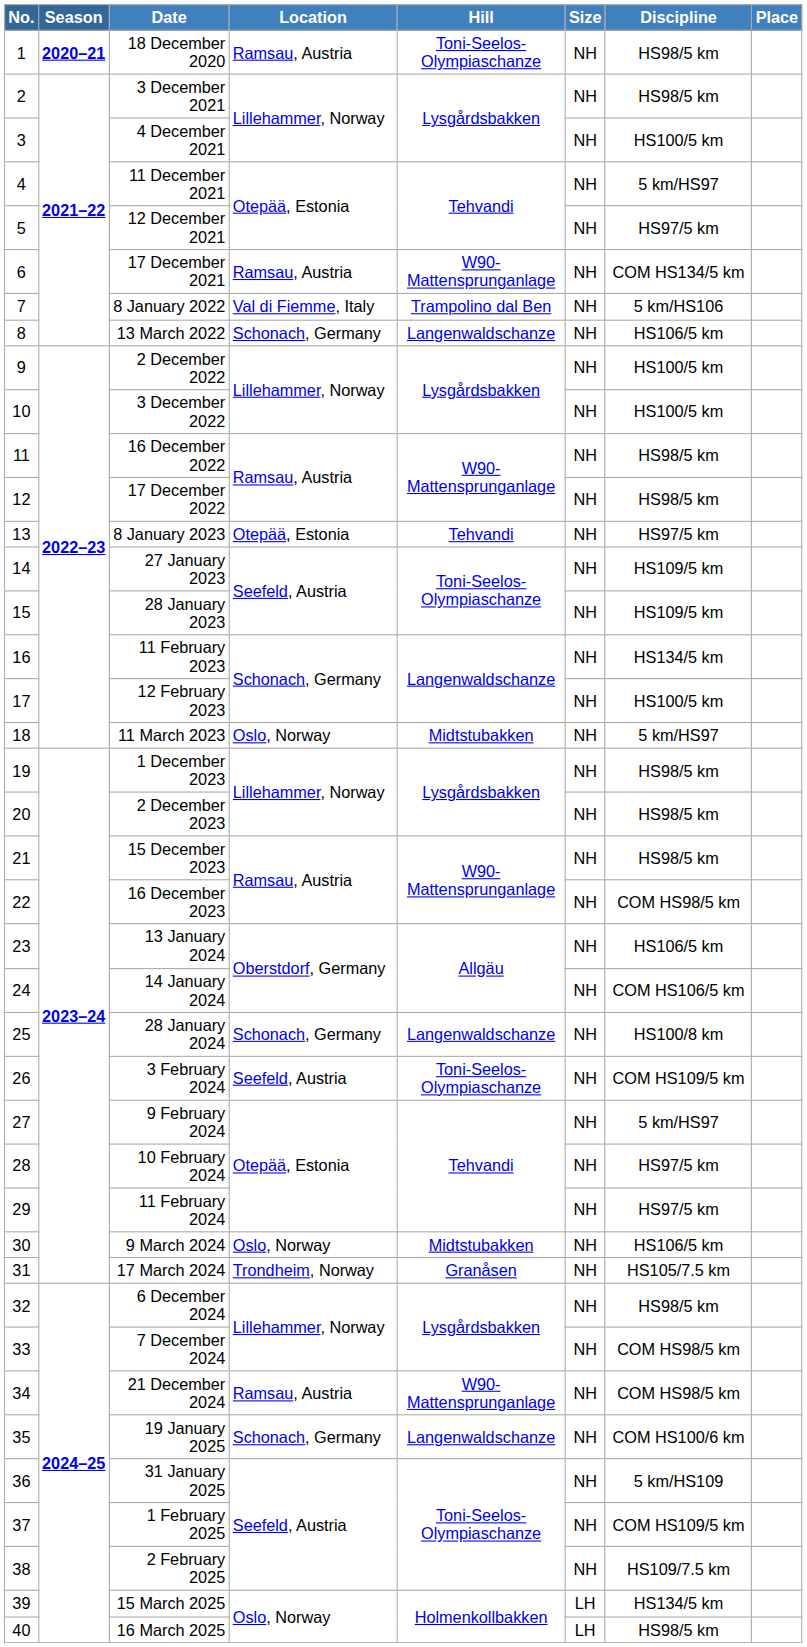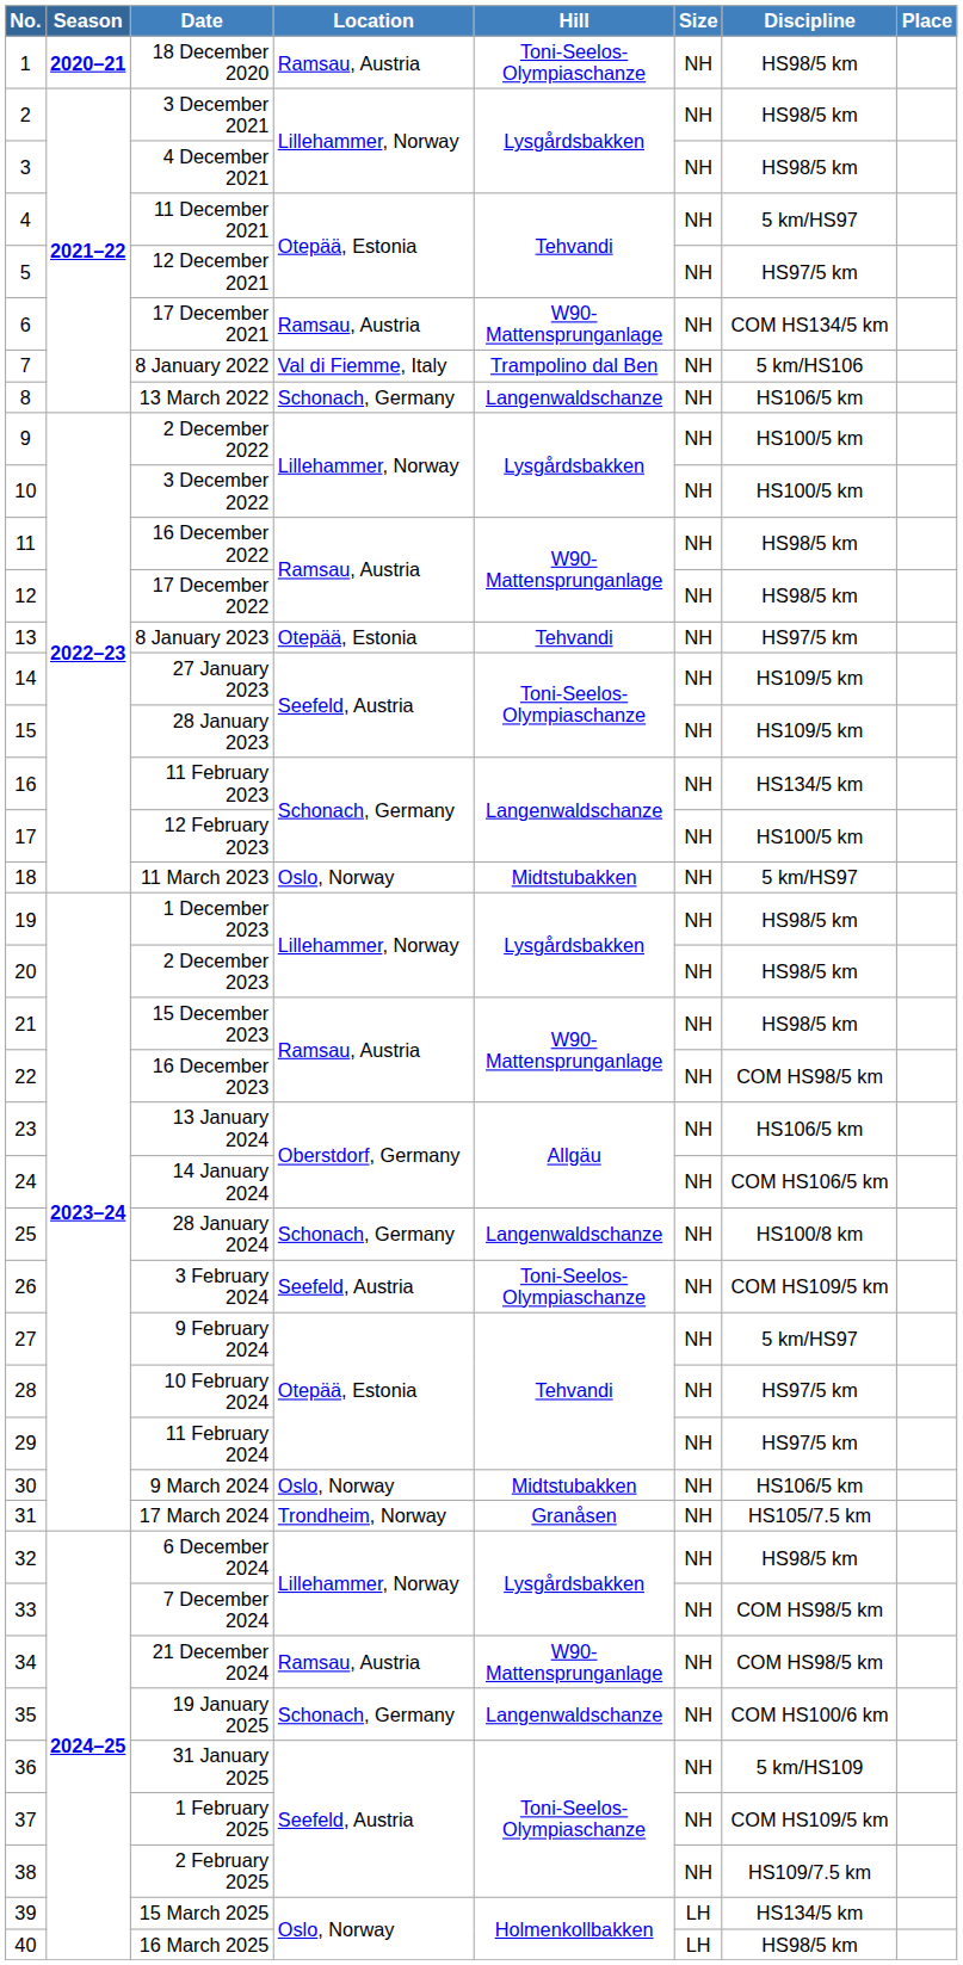4 December 2021 | Discipline: HS100/5 km -> HS98/5 km
